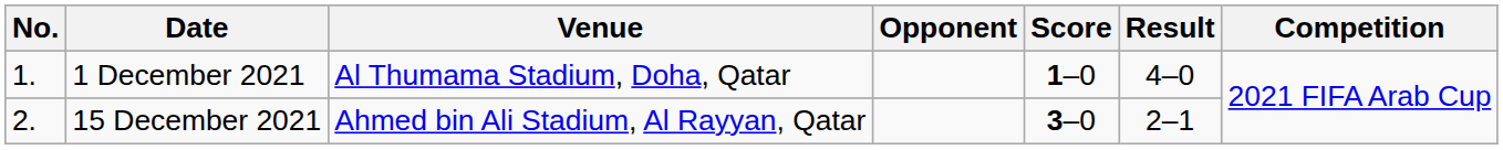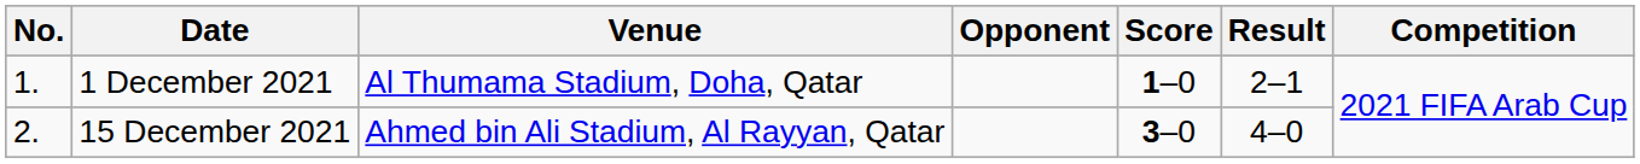1 December 2021 | Result: 4–0 -> 2–1
15 December 2021 | Result: 2–1 -> 4–0
